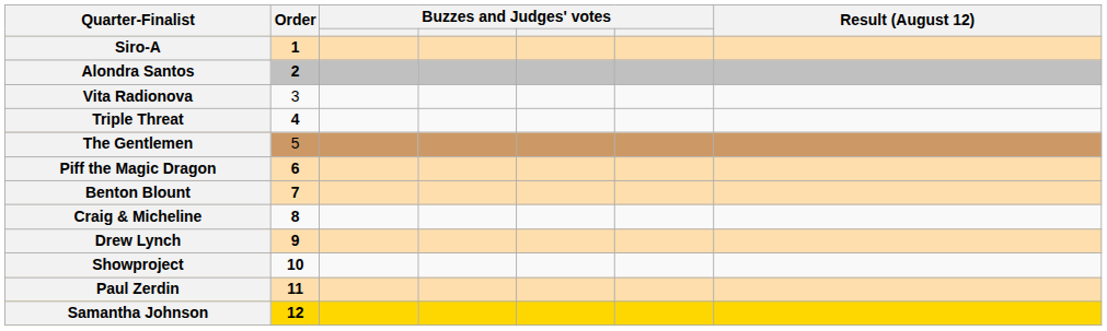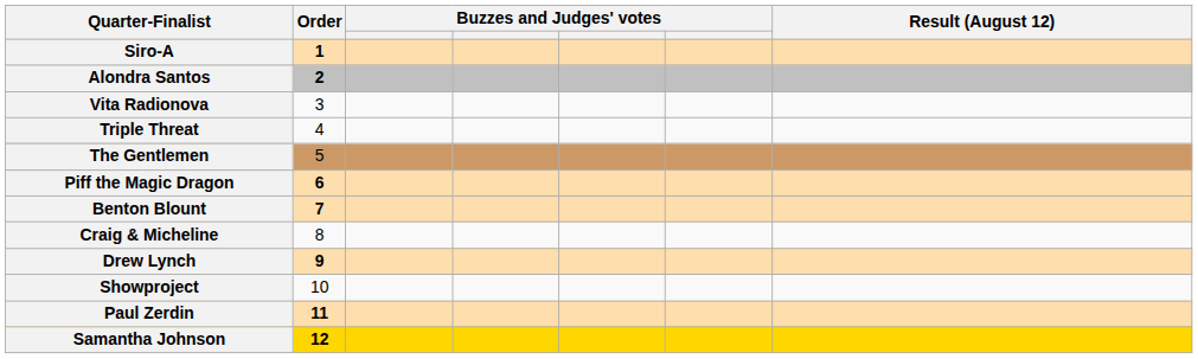Triple Threat | Order: bold -> normal
Craig & Micheline | Order: bold -> normal
Showproject | Order: bold -> normal
